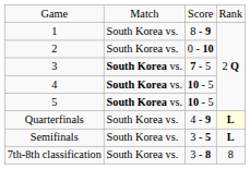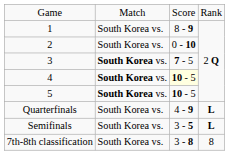4 | column 3: no background -> lightyellow background
Quarterfinals | column 4: lightyellow background -> no background
